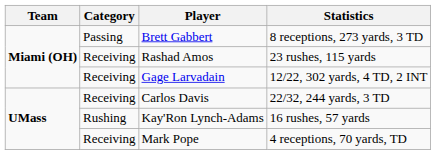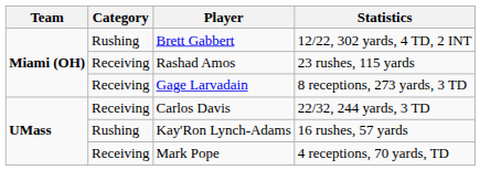Brett Gabbert | Category: Passing -> Rushing
Brett Gabbert | Statistics: 8 receptions, 273 yards, 3 TD -> 12/22, 302 yards, 4 TD, 2 INT
Gage Larvadain | Statistics: 12/22, 302 yards, 4 TD, 2 INT -> 8 receptions, 273 yards, 3 TD
